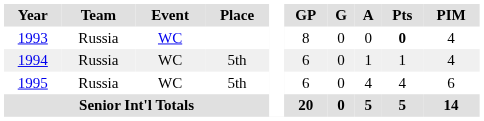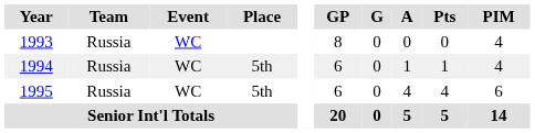1993 | Pts: bold -> normal
